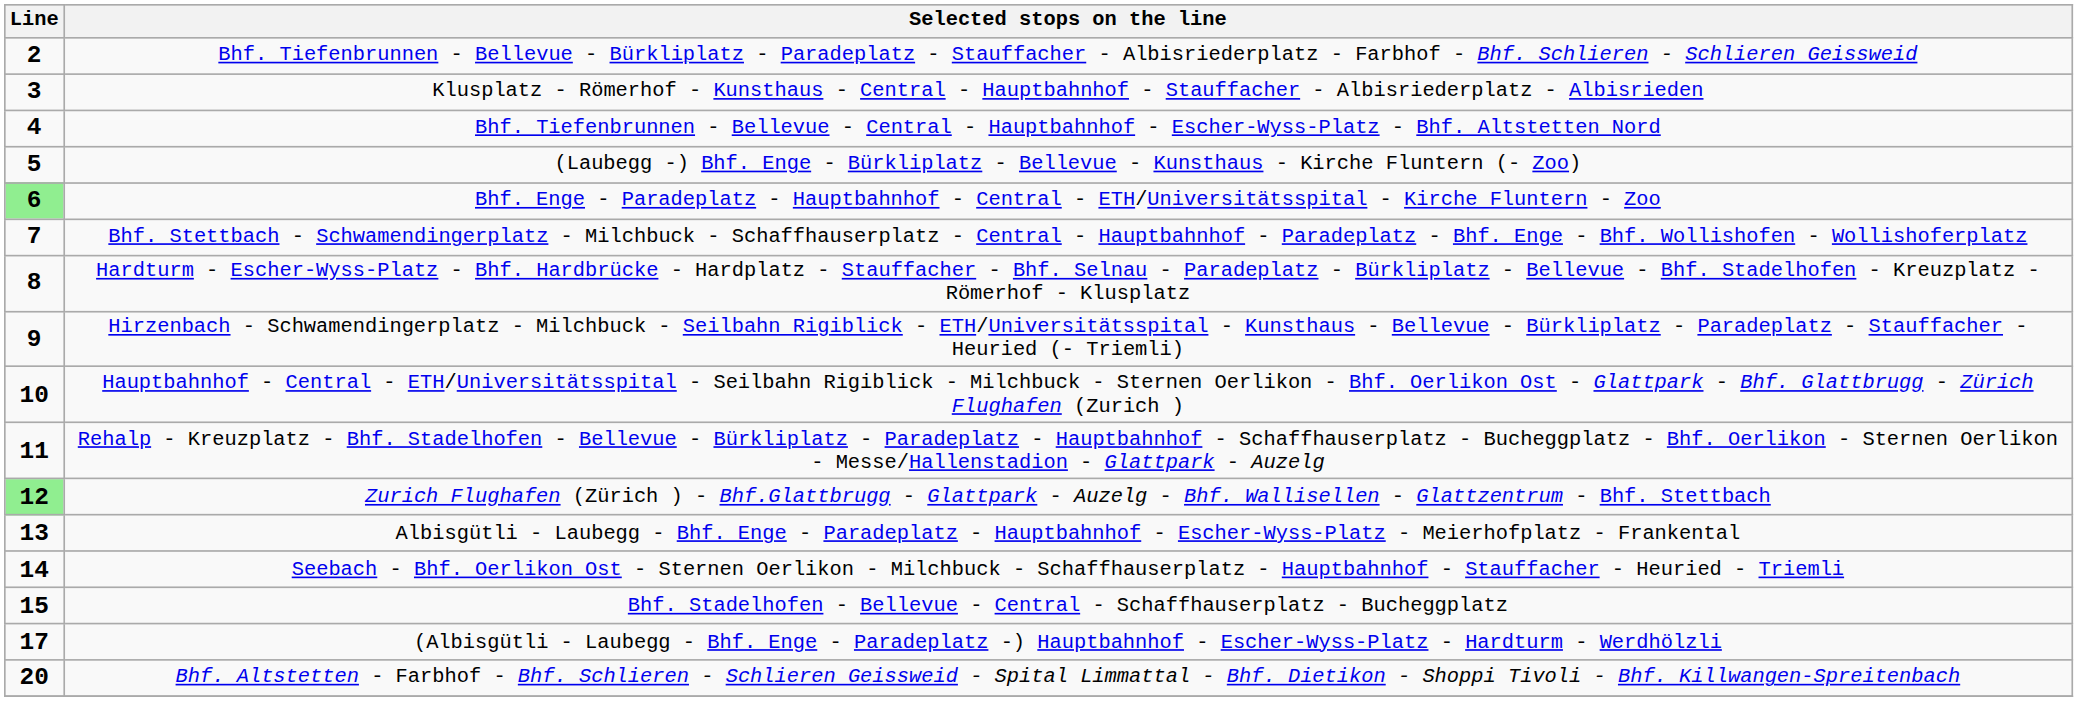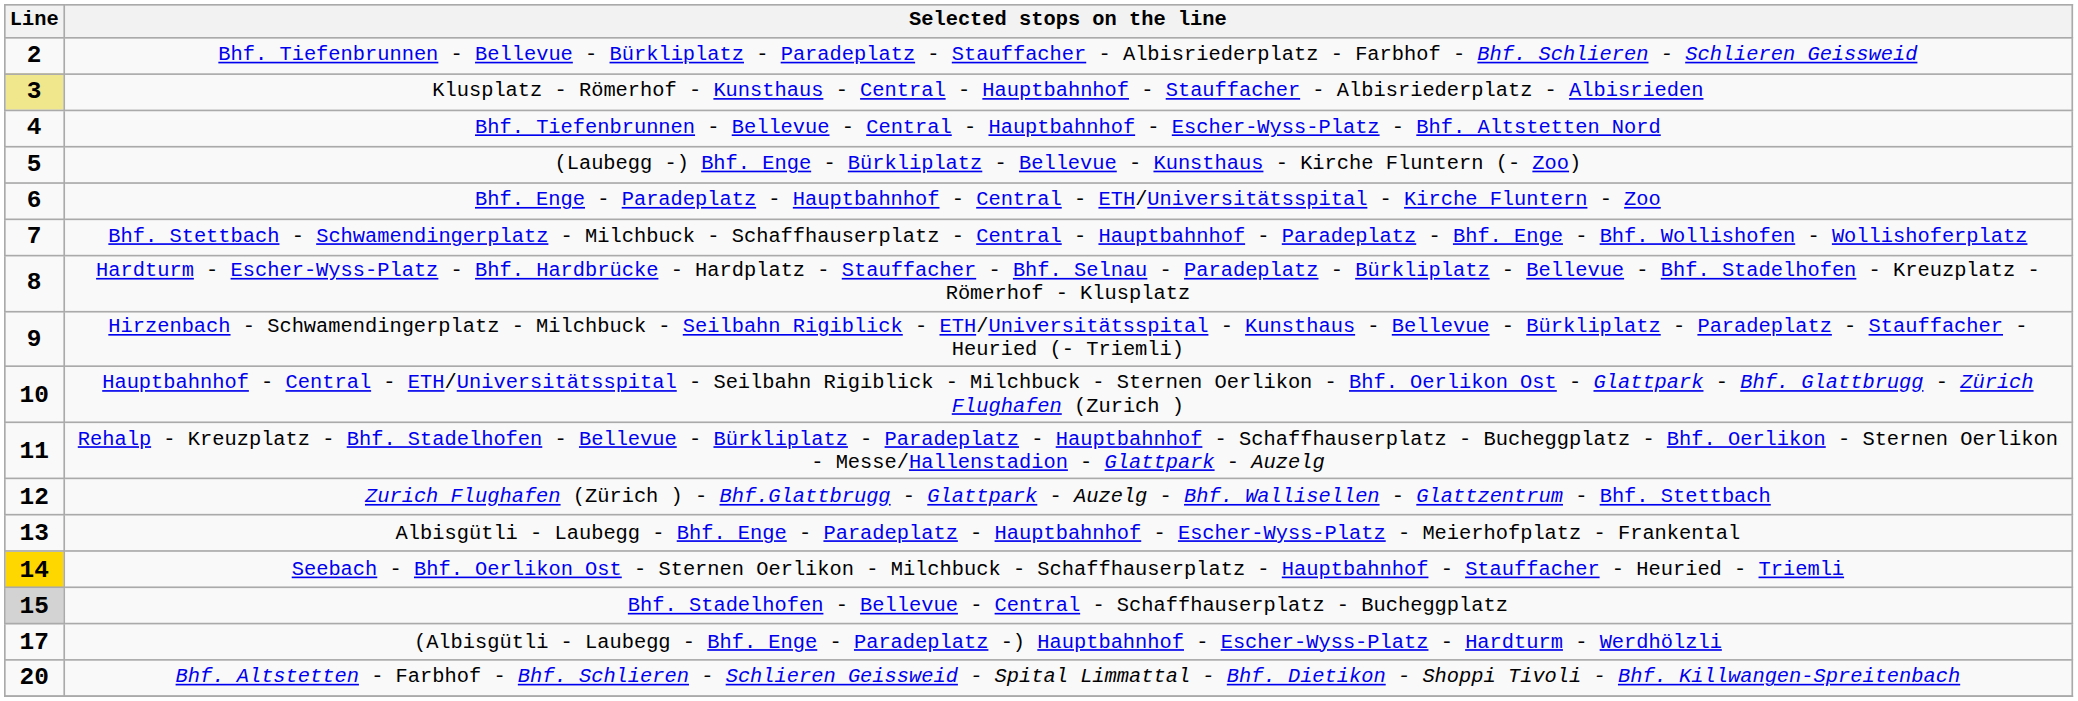row 3 | Line: no background -> khaki background
row 6 | Line: lightgreen background -> no background
row 12 | Line: lightgreen background -> no background
row 14 | Line: no background -> gold background
row 15 | Line: no background -> lightgrey background
